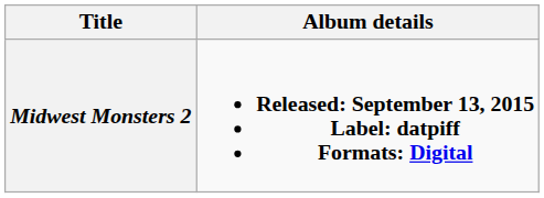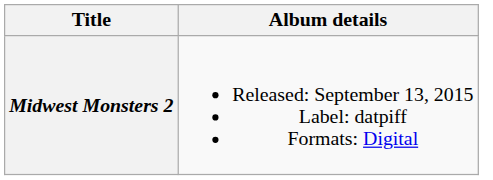Midwest Monsters 2 | Album details: bold -> normal
